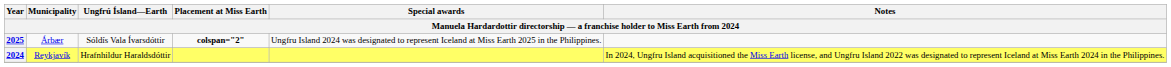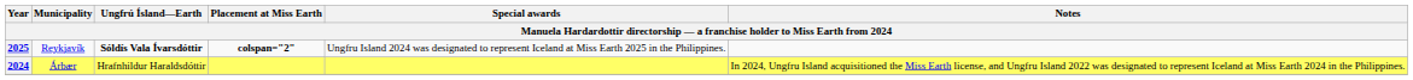2025 | Municipality: Árbær -> Reykjavík
2025 | Ungfrú Ísland―Earth: normal -> bold
2024 | Municipality: Reykjavík -> Árbær
